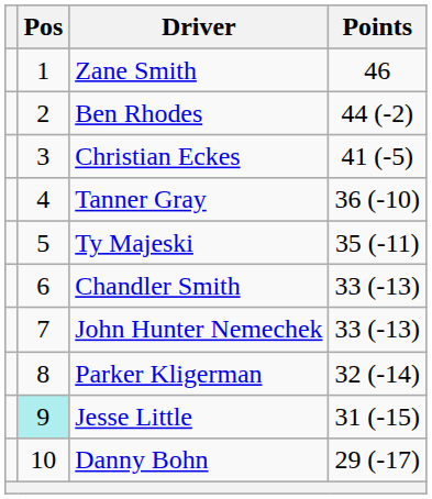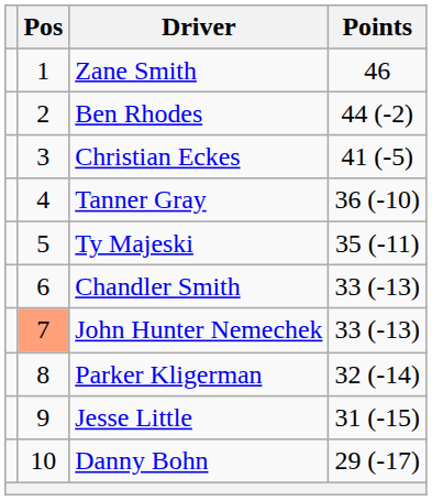John Hunter Nemechek | Pos: no background -> lightsalmon background
Jesse Little | Pos: paleturquoise background -> no background
